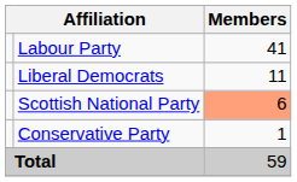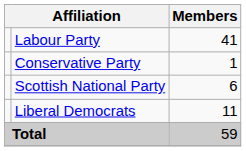rows swapped: Liberal Democrats <-> Conservative Party
Scottish National Party | Members: lightsalmon background -> no background
